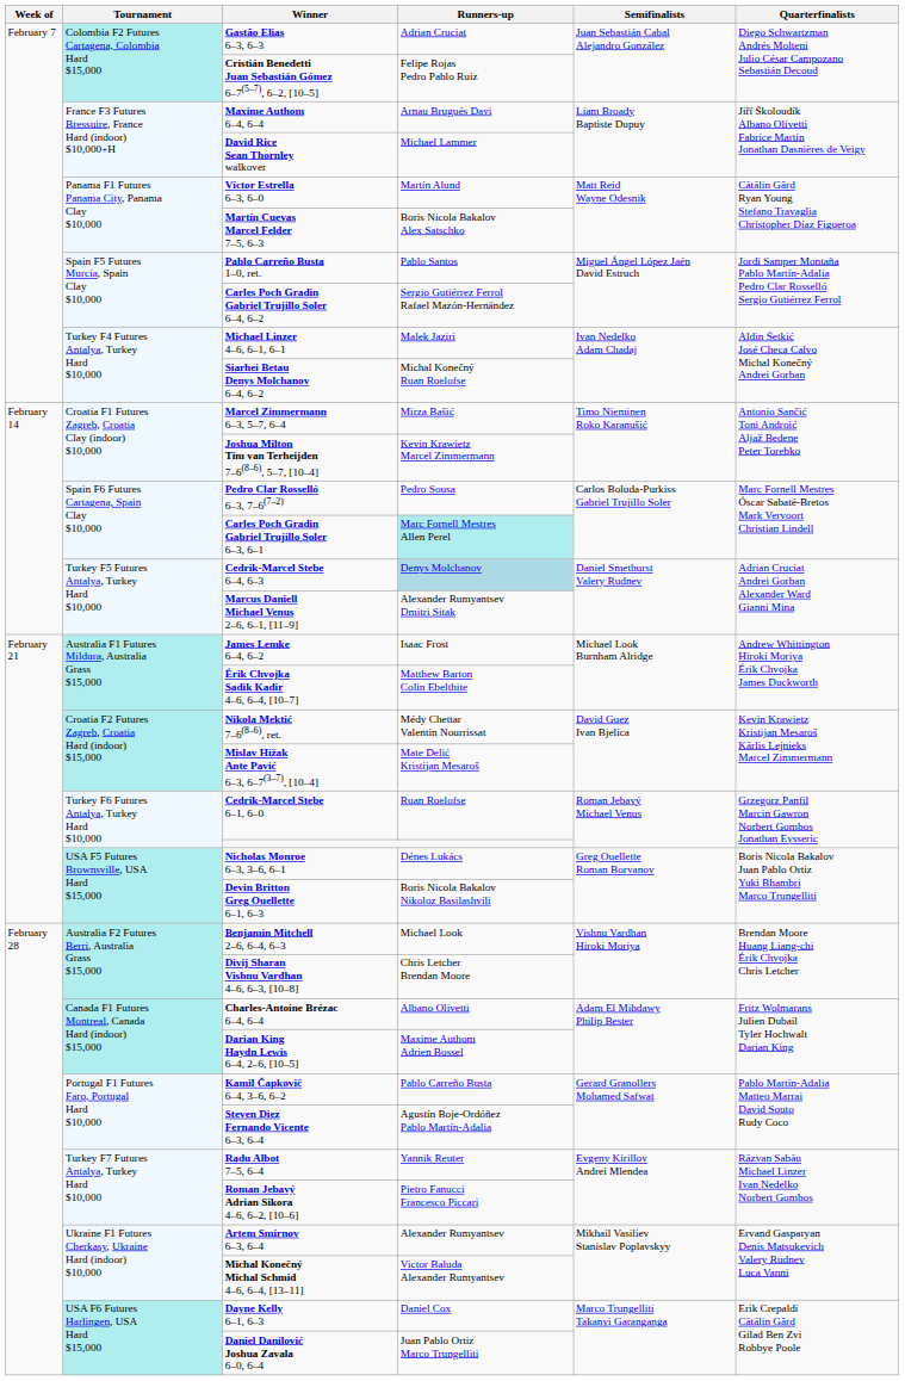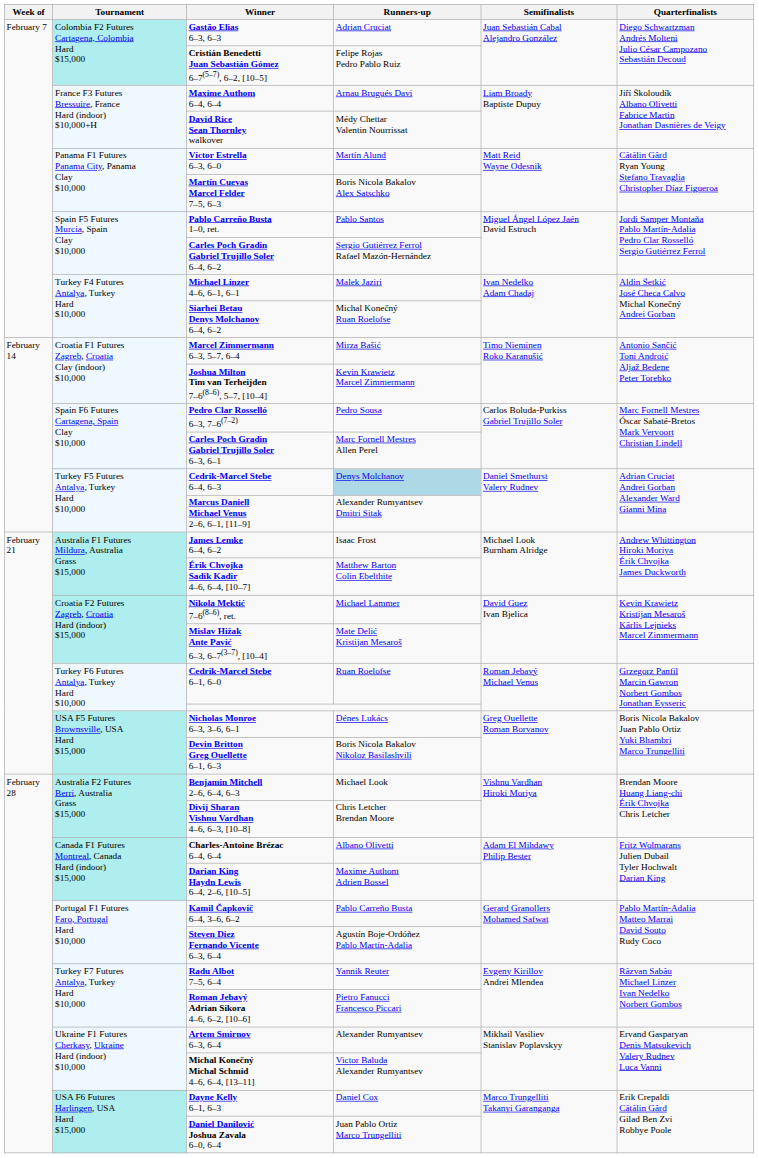David Rice Sean Thornley walkover | Runners-up: Michael Lammer -> Médy Chettar Valentin Nourrissat
Carles Poch Gradin Gabriel Trujillo Soler 6–3, 6–1 | Runners-up: paleturquoise background -> no background
Nikola Mektić 7–6(8–6), ret. | Runners-up: Médy Chettar Valentin Nourrissat -> Michael Lammer
